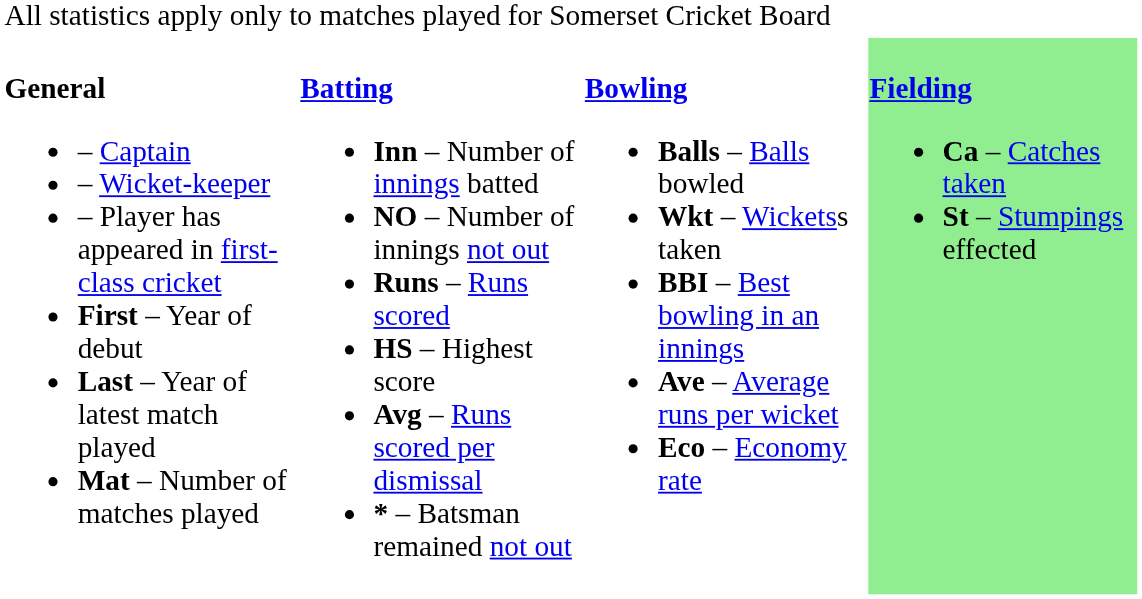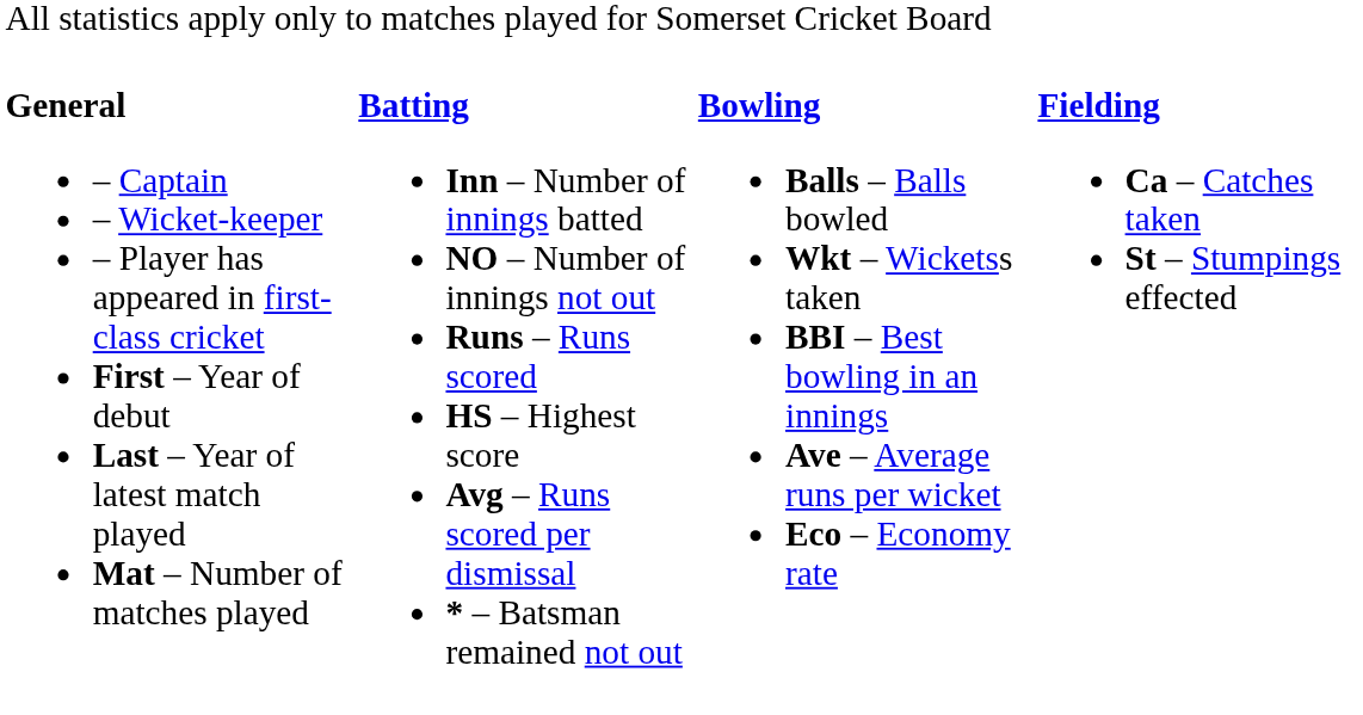row 2 | column 4: lightgreen background -> no background
